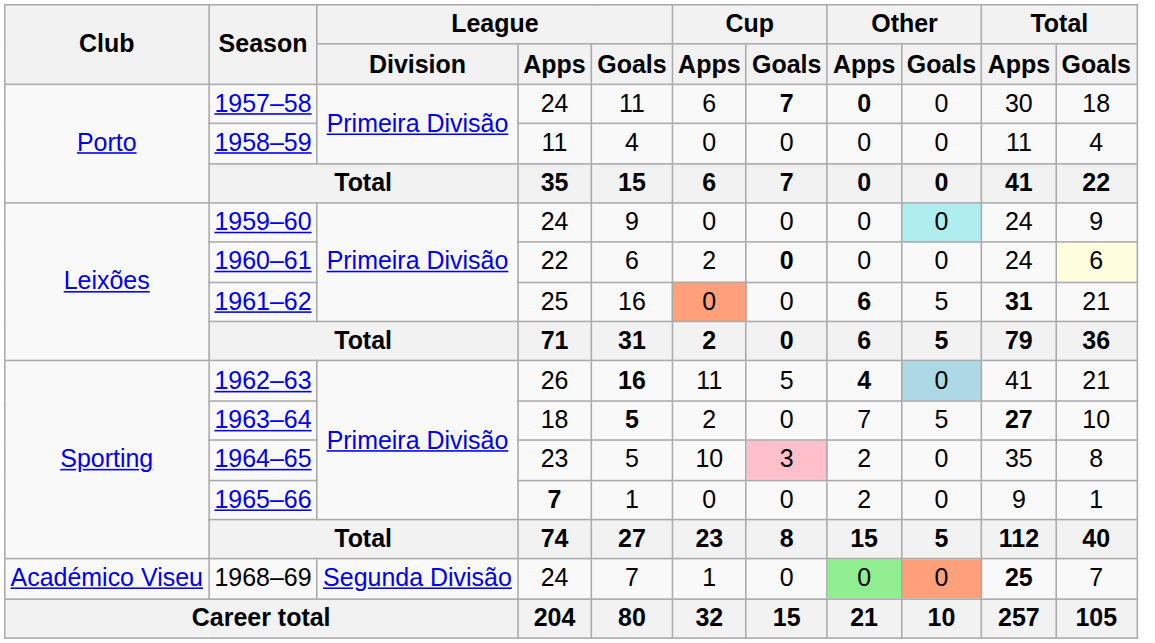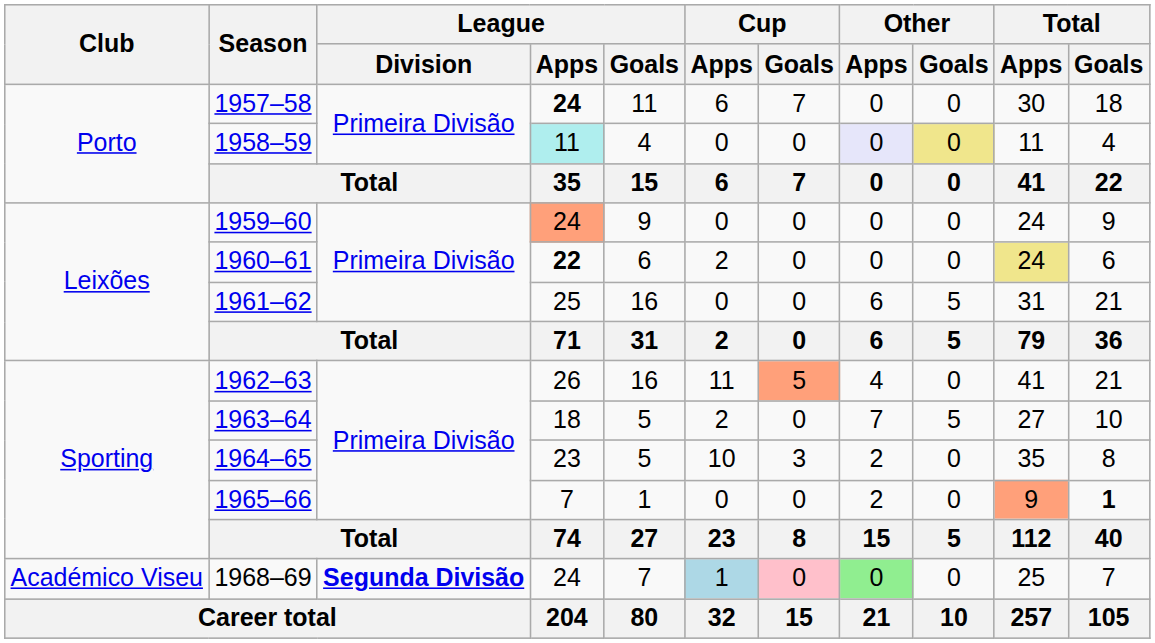1957–58 | League / Apps: normal -> bold
1957–58 | Cup / Goals: bold -> normal
1957–58 | Other / Apps: bold -> normal
1958–59 | League / Apps: no background -> paleturquoise background
1958–59 | Other / Apps: no background -> lavender background
1958–59 | Other / Goals: no background -> khaki background
1959–60 | League / Apps: no background -> lightsalmon background
1959–60 | Other / Goals: paleturquoise background -> no background
1960–61 | League / Apps: normal -> bold
1960–61 | Cup / Goals: bold -> normal
1960–61 | Total / Apps: no background -> khaki background
1960–61 | Total / Goals: lightyellow background -> no background
1961–62 | Cup / Apps: lightsalmon background -> no background
1961–62 | Other / Apps: bold -> normal
1961–62 | Total / Apps: bold -> normal
1962–63 | League / Goals: bold -> normal
1962–63 | Cup / Goals: no background -> lightsalmon background
1962–63 | Other / Apps: bold -> normal
1962–63 | Other / Goals: lightblue background -> no background
1963–64 | League / Goals: bold -> normal
1963–64 | Total / Apps: bold -> normal
1964–65 | Cup / Goals: pink background -> no background
1965–66 | League / Apps: bold -> normal
1965–66 | Total / Apps: no background -> lightsalmon background
1965–66 | Total / Goals: normal -> bold
1968–69 | League / Division: normal -> bold
1968–69 | Cup / Apps: no background -> lightblue background
1968–69 | Cup / Goals: no background -> pink background
1968–69 | Other / Goals: lightsalmon background -> no background
1968–69 | Total / Apps: bold -> normal
